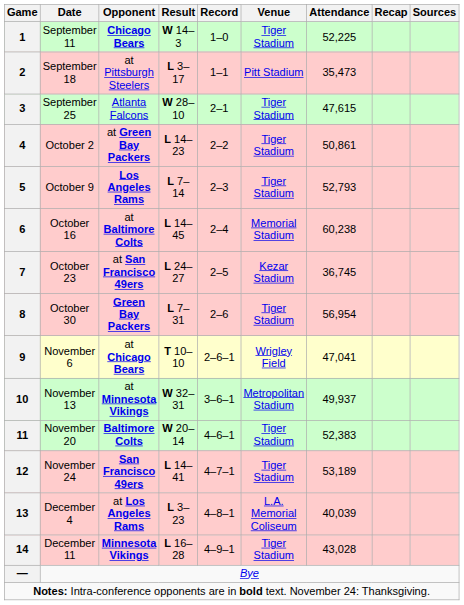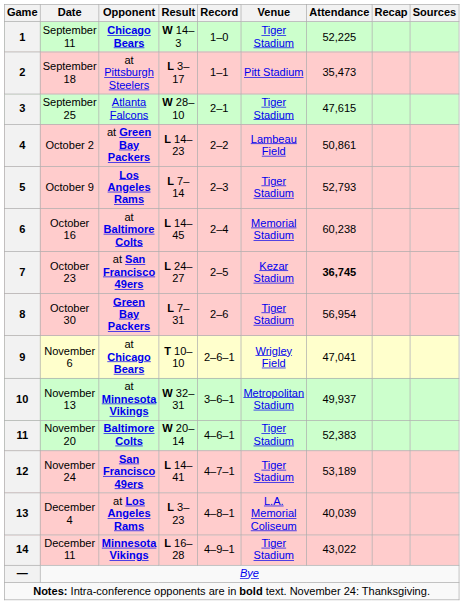4 | Venue: Tiger Stadium -> Lambeau Field
7 | Attendance: normal -> bold
14 | Attendance: 43,028 -> 43,022
